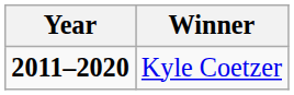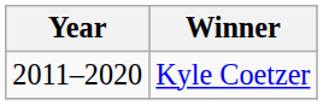Kyle Coetzer | Year: bold -> normal
